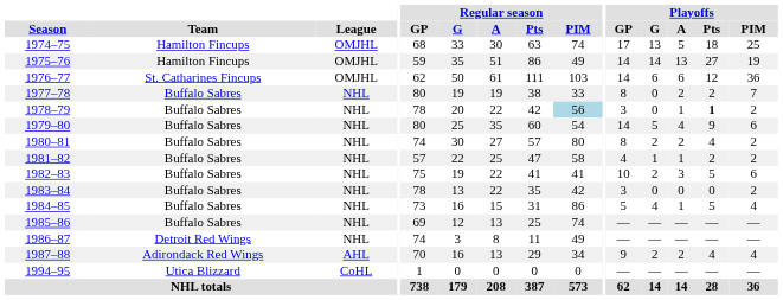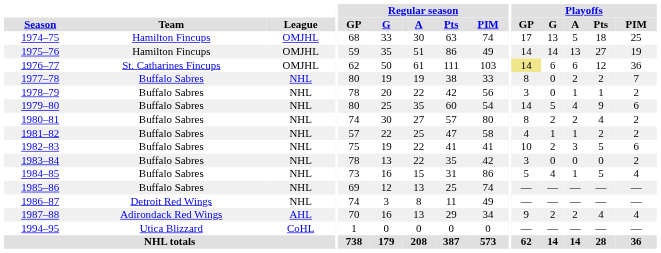1976–77 | Playoffs / GP: no background -> khaki background
1978–79 | Regular season / PIM: lightblue background -> no background
1978–79 | Playoffs / Pts: bold -> normal
